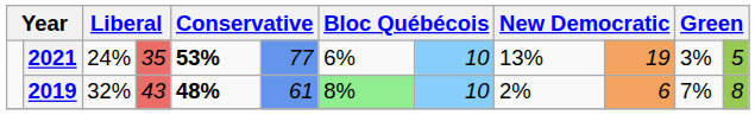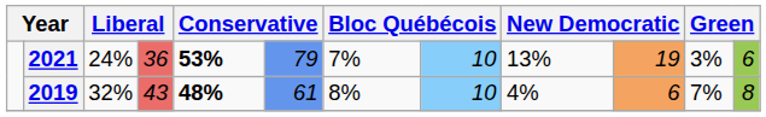2021 | column 4: 35 -> 36
2021 | column 6: 77 -> 79
2021 | column 7: 6% -> 7%
2021 | column 12: 5 -> 6
2019 | column 7: lightgreen background -> no background
2019 | column 9: 2% -> 4%
